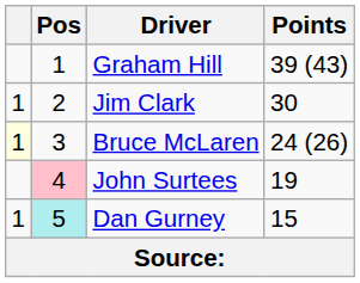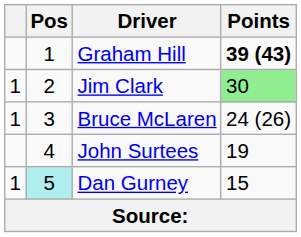Graham Hill | Points: normal -> bold
Jim Clark | Points: no background -> lightgreen background
Bruce McLaren | column 1: lightyellow background -> no background
John Surtees | Pos: pink background -> no background
